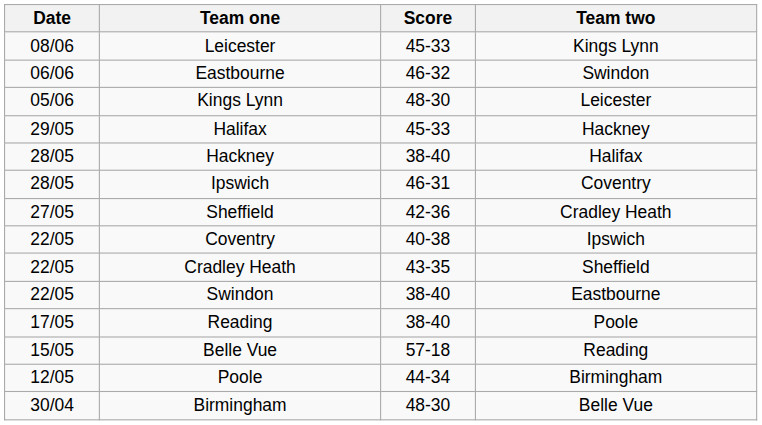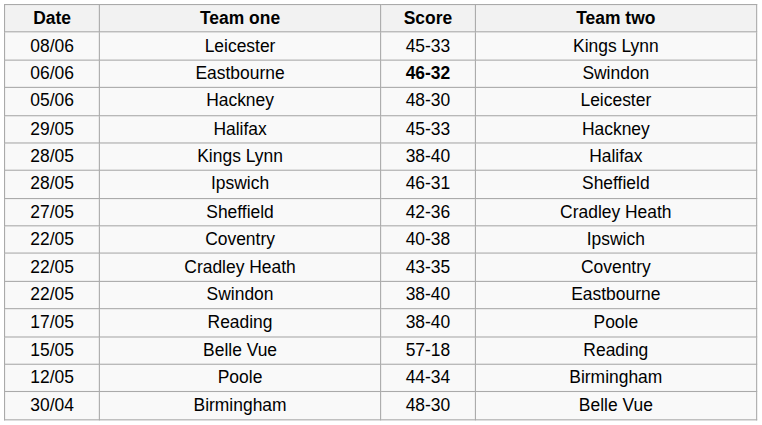row 3 | Score: normal -> bold
row 4 | Team one: Kings Lynn -> Hackney
row 6 | Team one: Hackney -> Kings Lynn
row 7 | Team two: Coventry -> Sheffield
row 10 | Team two: Sheffield -> Coventry
